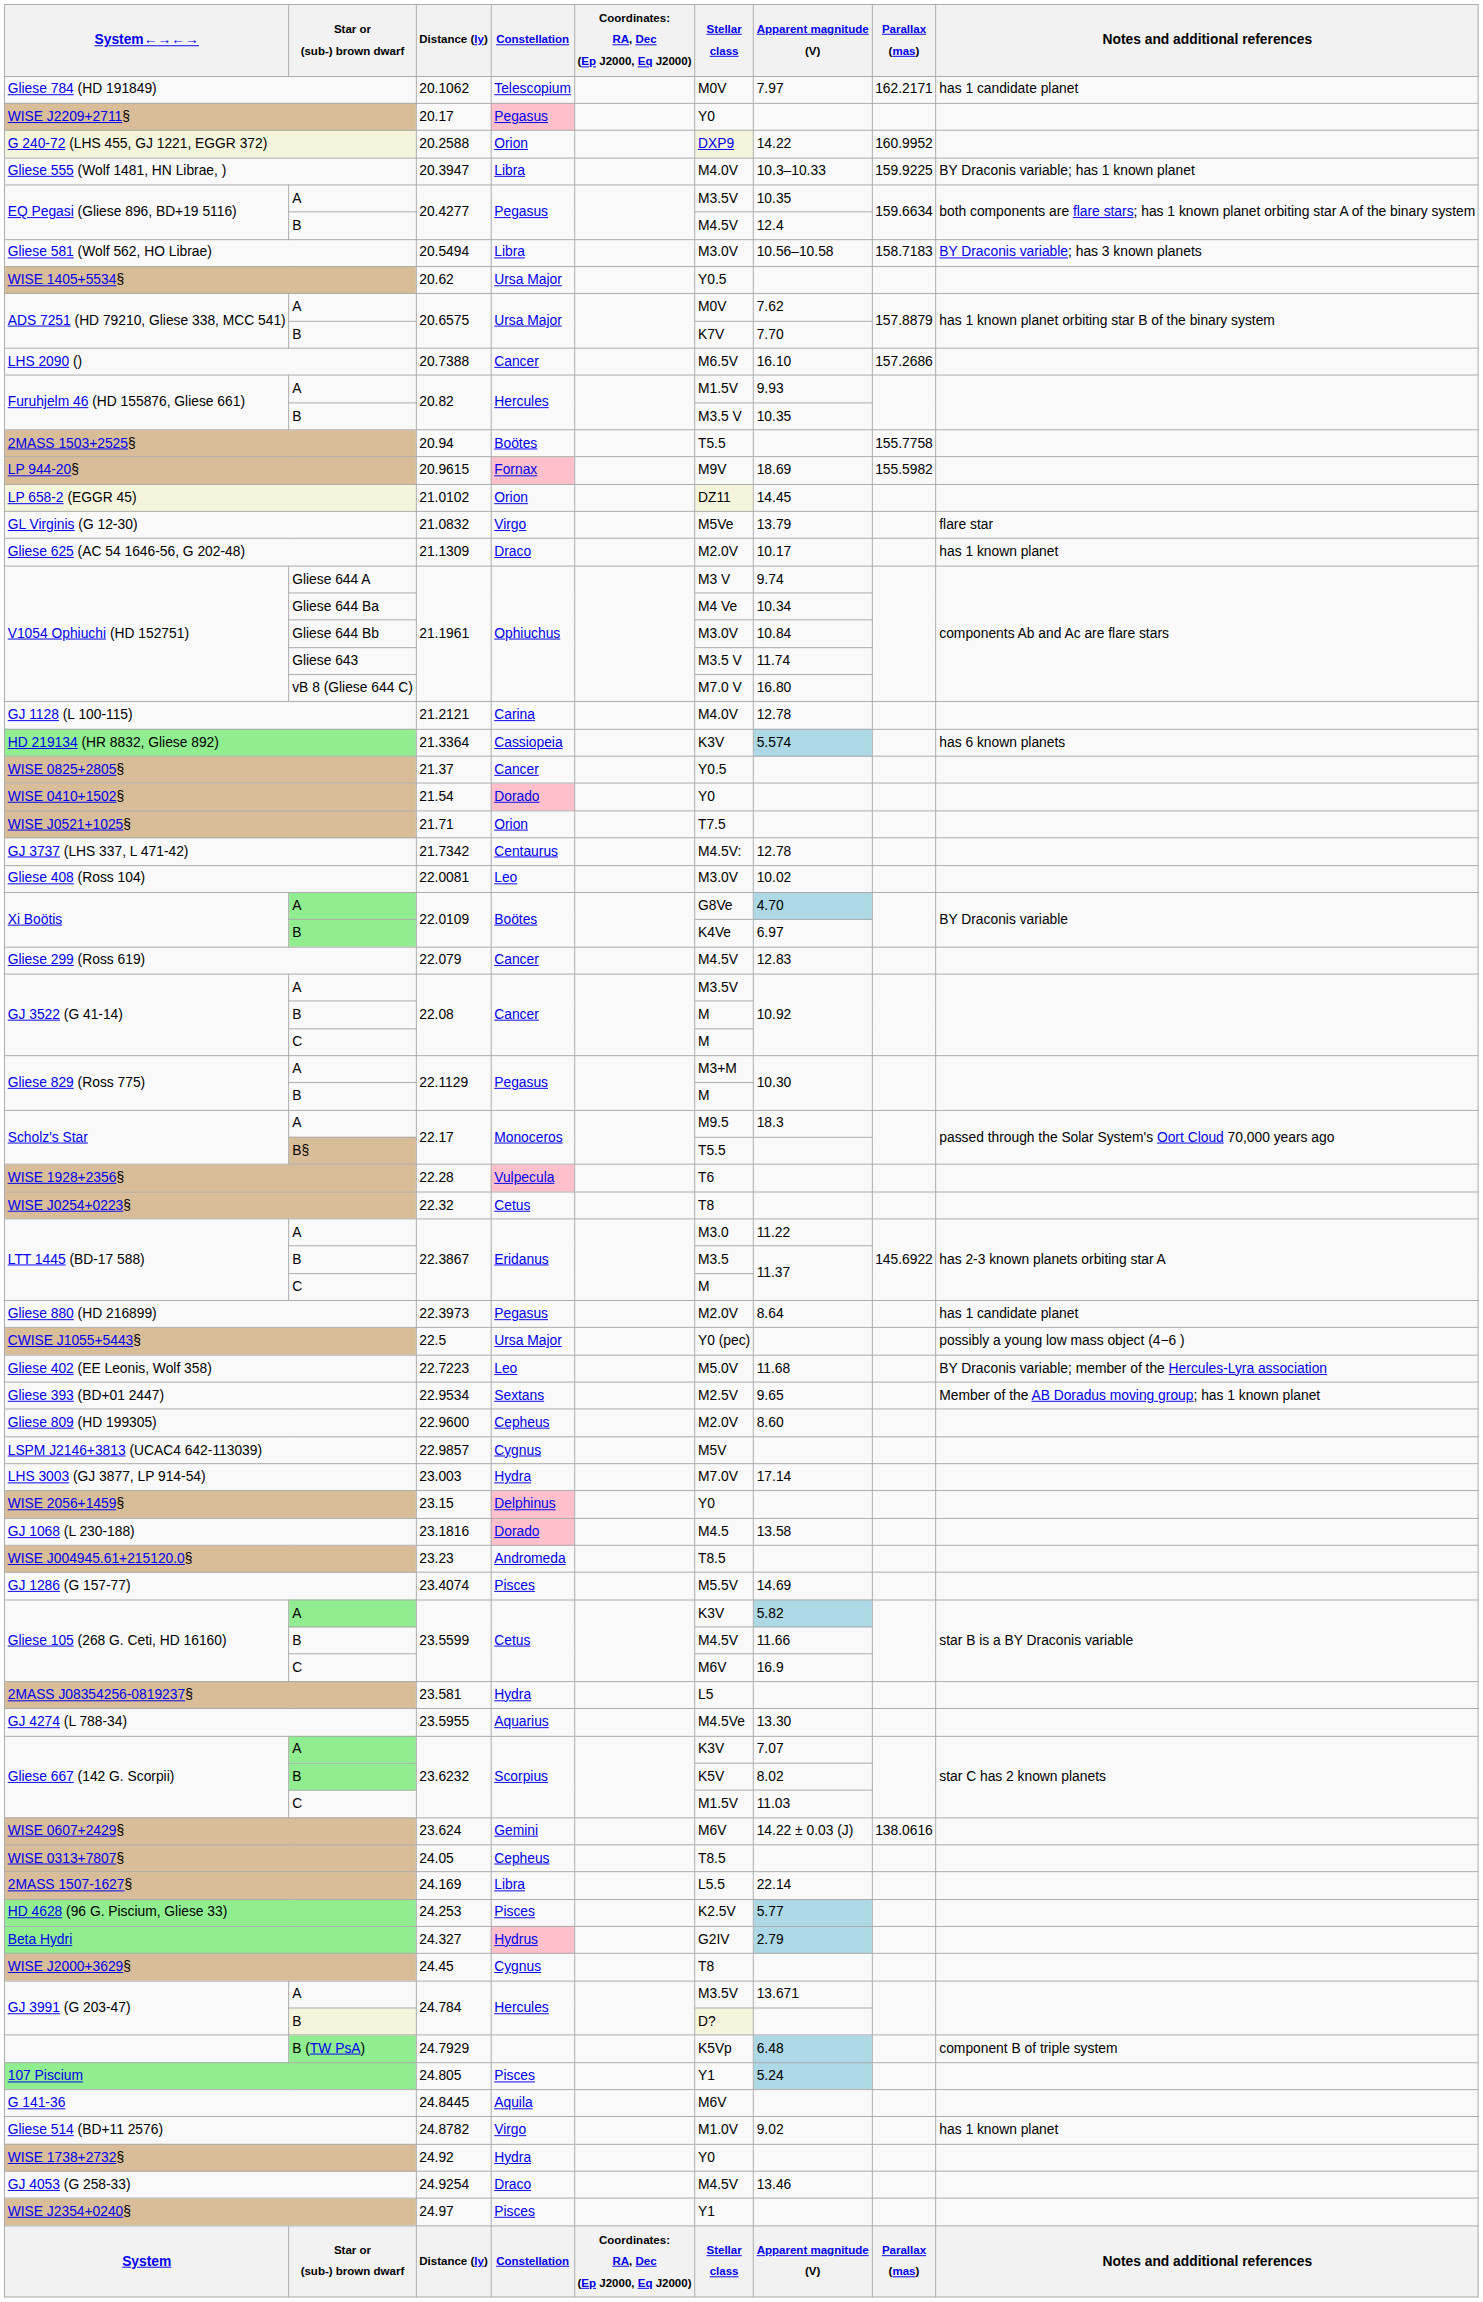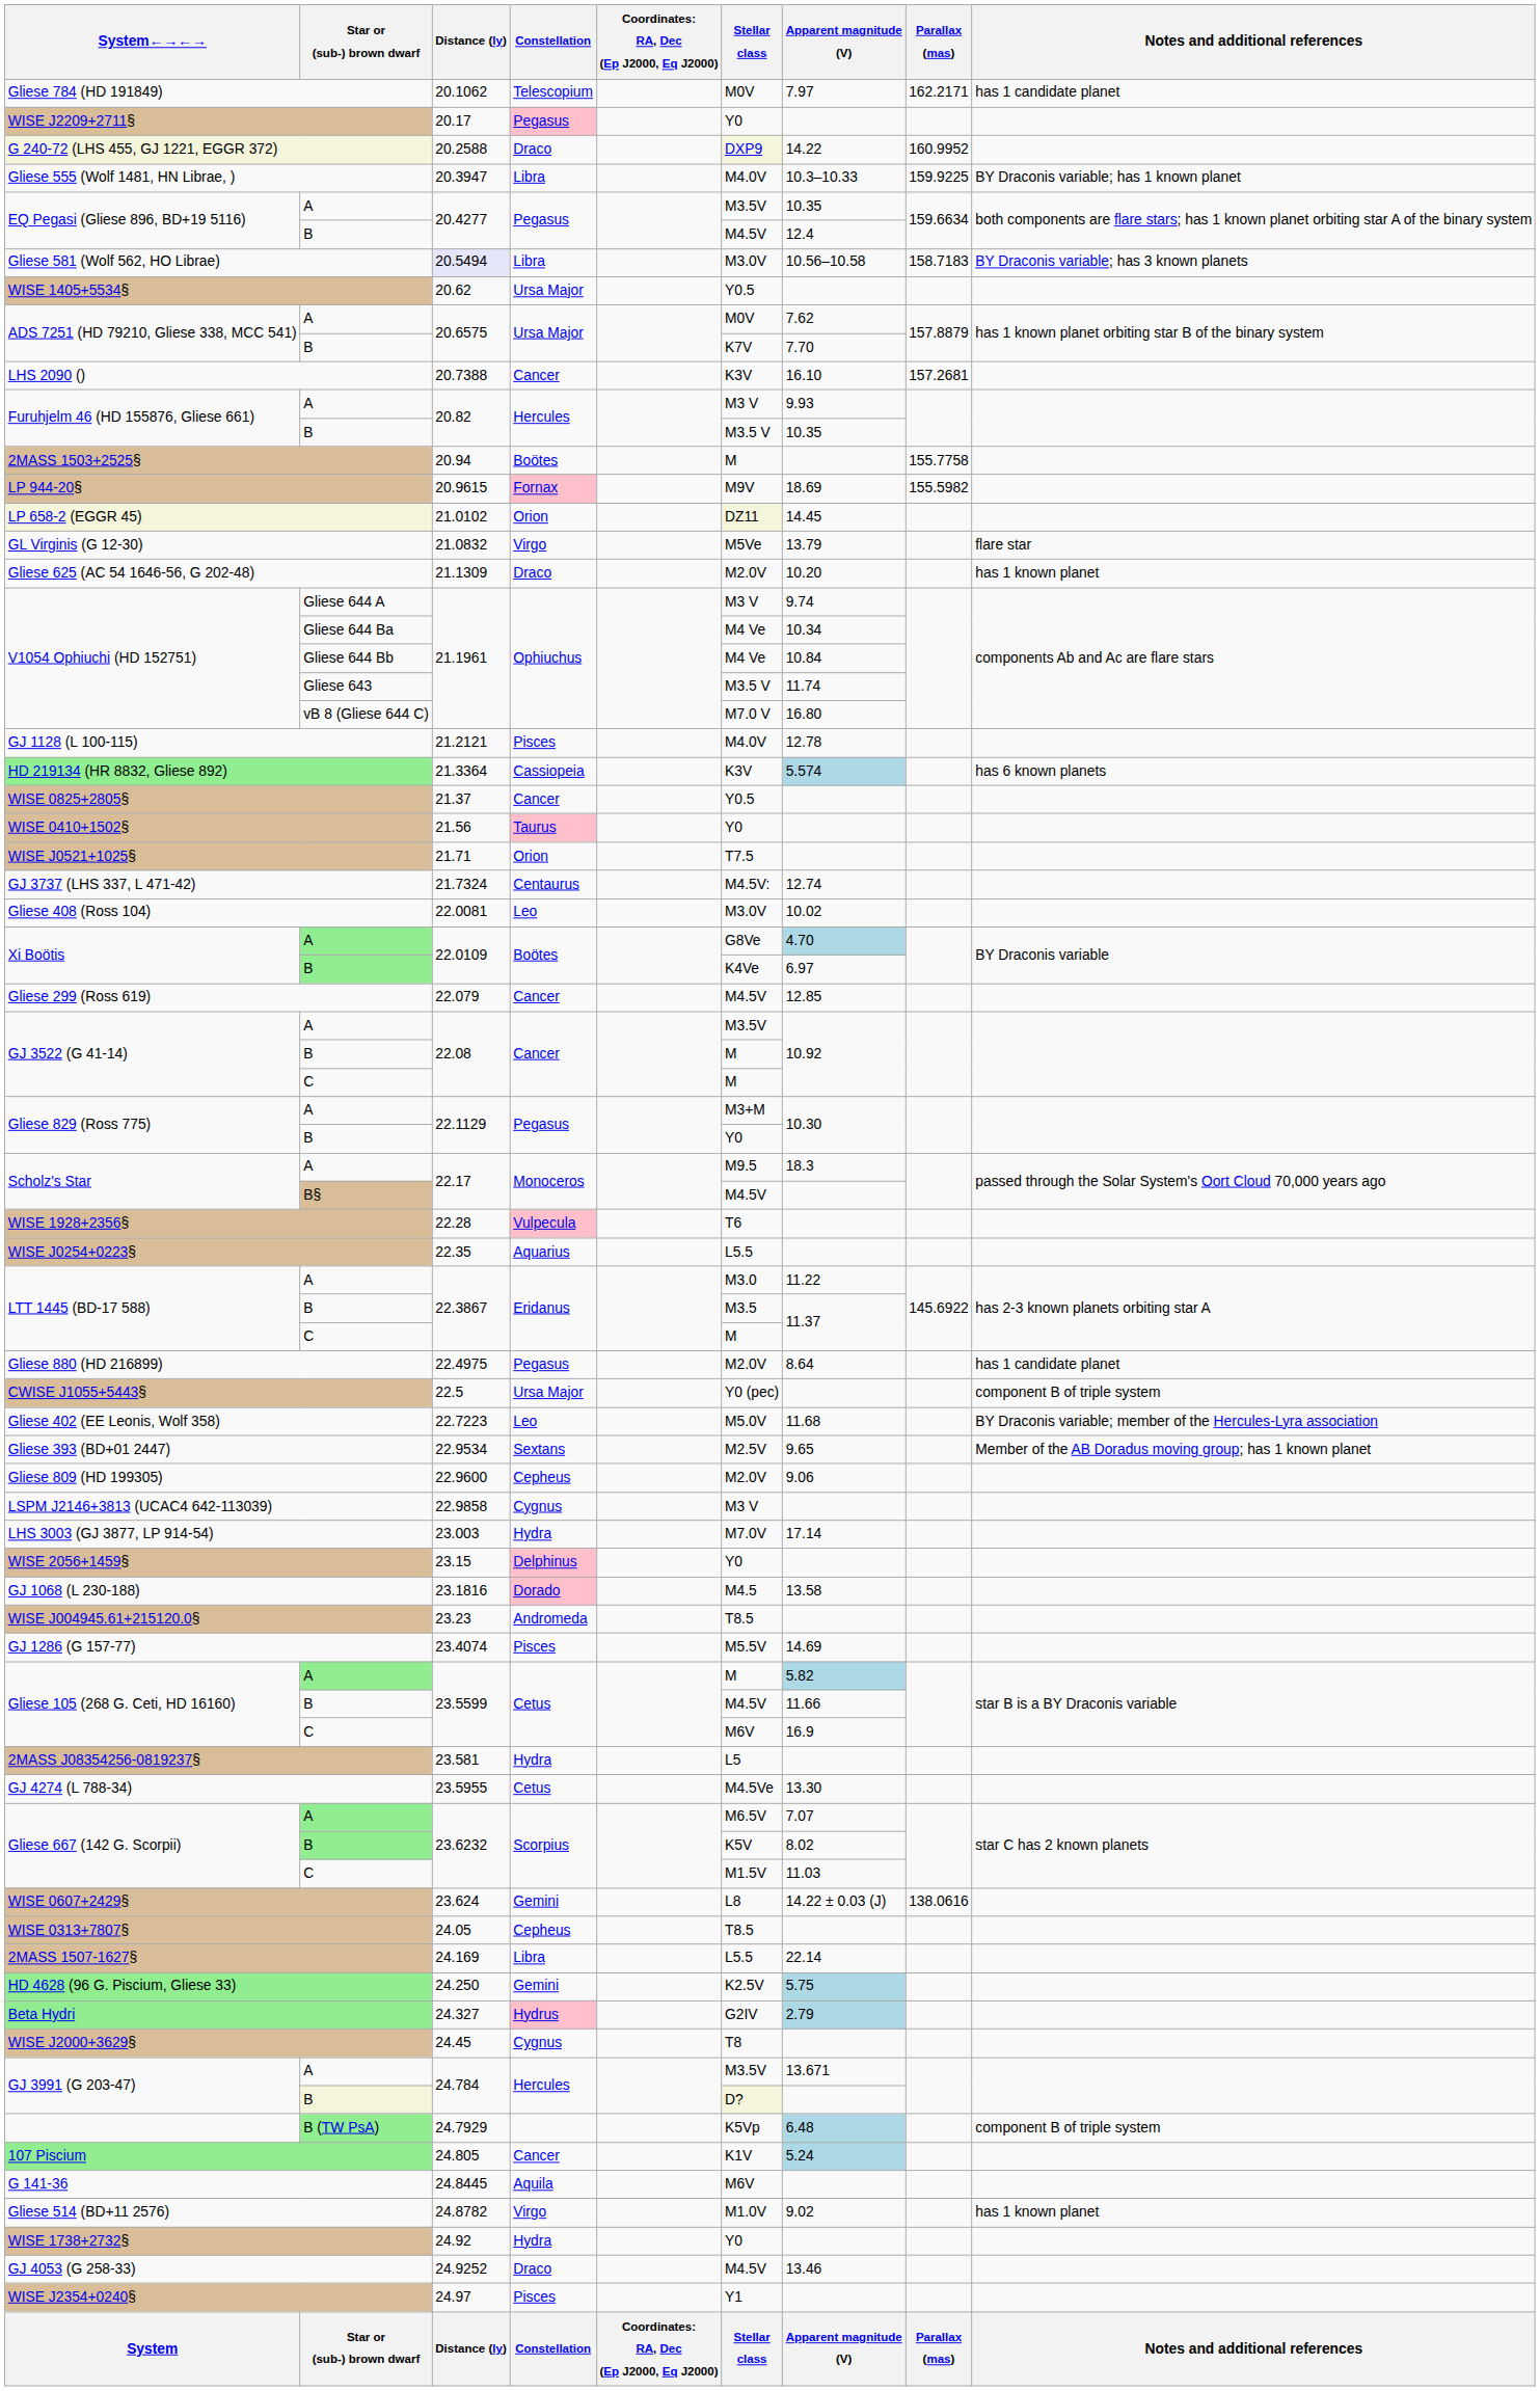G 240-72 (LHS 455, GJ 1221, EGGR 372) | Constellation: Orion -> Draco
Gliese 581 (Wolf 562, HO Librae) | Distance (ly): no background -> lavender background
LHS 2090 () | Stellar class: M6.5V -> K3V
LHS 2090 () | Parallax (mas): 157.2686 -> 157.2681
Furuhjelm 46 (HD 155876, Gliese 661) / A | Stellar class: M1.5V -> M3 V
2MASS 1503+2525§ | Stellar class: T5.5 -> M
Gliese 625 (AC 54 1646-56, G 202-48) | Apparent magnitude (V): 10.17 -> 10.20
V1054 Ophiuchi (HD 152751) / Gliese 644 Bb | Stellar class: M3.0V -> M4 Ve
GJ 1128 (L 100-115) | Constellation: Carina -> Pisces
WISE 0410+1502§ | Distance (ly): 21.54 -> 21.56
WISE 0410+1502§ | Constellation: Dorado -> Taurus
GJ 3737 (LHS 337, L 471-42) | Distance (ly): 21.7342 -> 21.7324
GJ 3737 (LHS 337, L 471-42) | Apparent magnitude (V): 12.78 -> 12.74
Gliese 299 (Ross 619) | Apparent magnitude (V): 12.83 -> 12.85
Gliese 829 (Ross 775) / B | Stellar class: M -> Y0
Scholz's Star / B§ | Stellar class: T5.5 -> M4.5V
WISE J0254+0223§ | Distance (ly): 22.32 -> 22.35
WISE J0254+0223§ | Constellation: Cetus -> Aquarius
WISE J0254+0223§ | Stellar class: T8 -> L5.5
Gliese 880 (HD 216899) | Distance (ly): 22.3973 -> 22.4975
CWISE J1055+5443§ | Notes and additional references: possibly a young low mass object (4−6 ) -> component B of triple system
Gliese 809 (HD 199305) | Apparent magnitude (V): 8.60 -> 9.06
LSPM J2146+3813 (UCAC4 642-113039) | Distance (ly): 22.9857 -> 22.9858
LSPM J2146+3813 (UCAC4 642-113039) | Stellar class: M5V -> M3 V
Gliese 105 (268 G. Ceti, HD 16160) / A | Stellar class: K3V -> M
GJ 4274 (L 788-34) | Constellation: Aquarius -> Cetus
Gliese 667 (142 G. Scorpii) / A | Stellar class: K3V -> M6.5V
WISE 0607+2429§ | Stellar class: M6V -> L8
HD 4628 (96 G. Piscium, Gliese 33) | Distance (ly): 24.253 -> 24.250
HD 4628 (96 G. Piscium, Gliese 33) | Constellation: Pisces -> Gemini
HD 4628 (96 G. Piscium, Gliese 33) | Apparent magnitude (V): 5.77 -> 5.75
107 Piscium | Constellation: Pisces -> Cancer
107 Piscium | Stellar class: Y1 -> K1V
GJ 4053 (G 258-33) | Distance (ly): 24.9254 -> 24.9252
